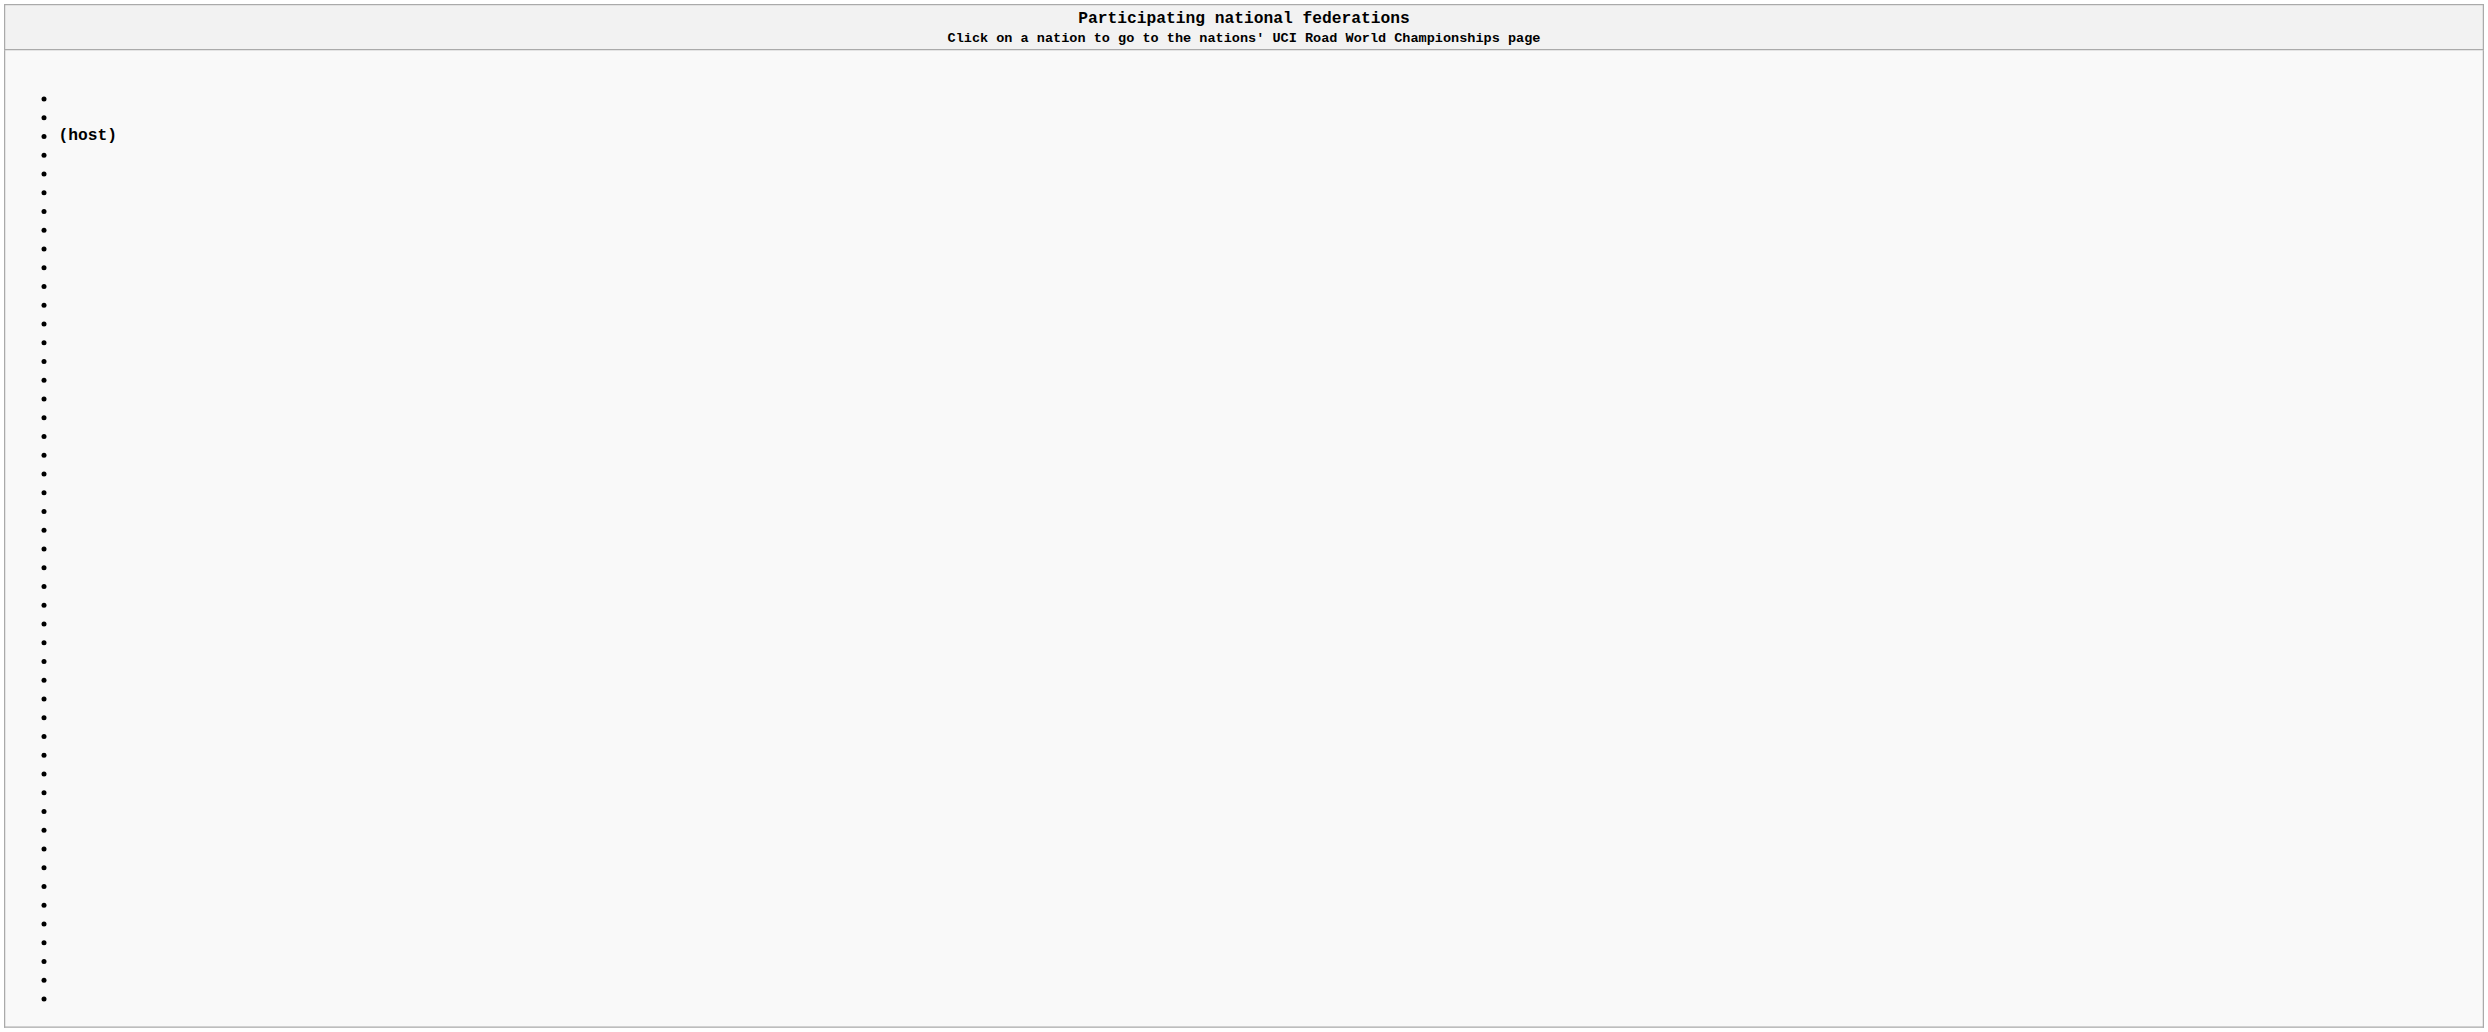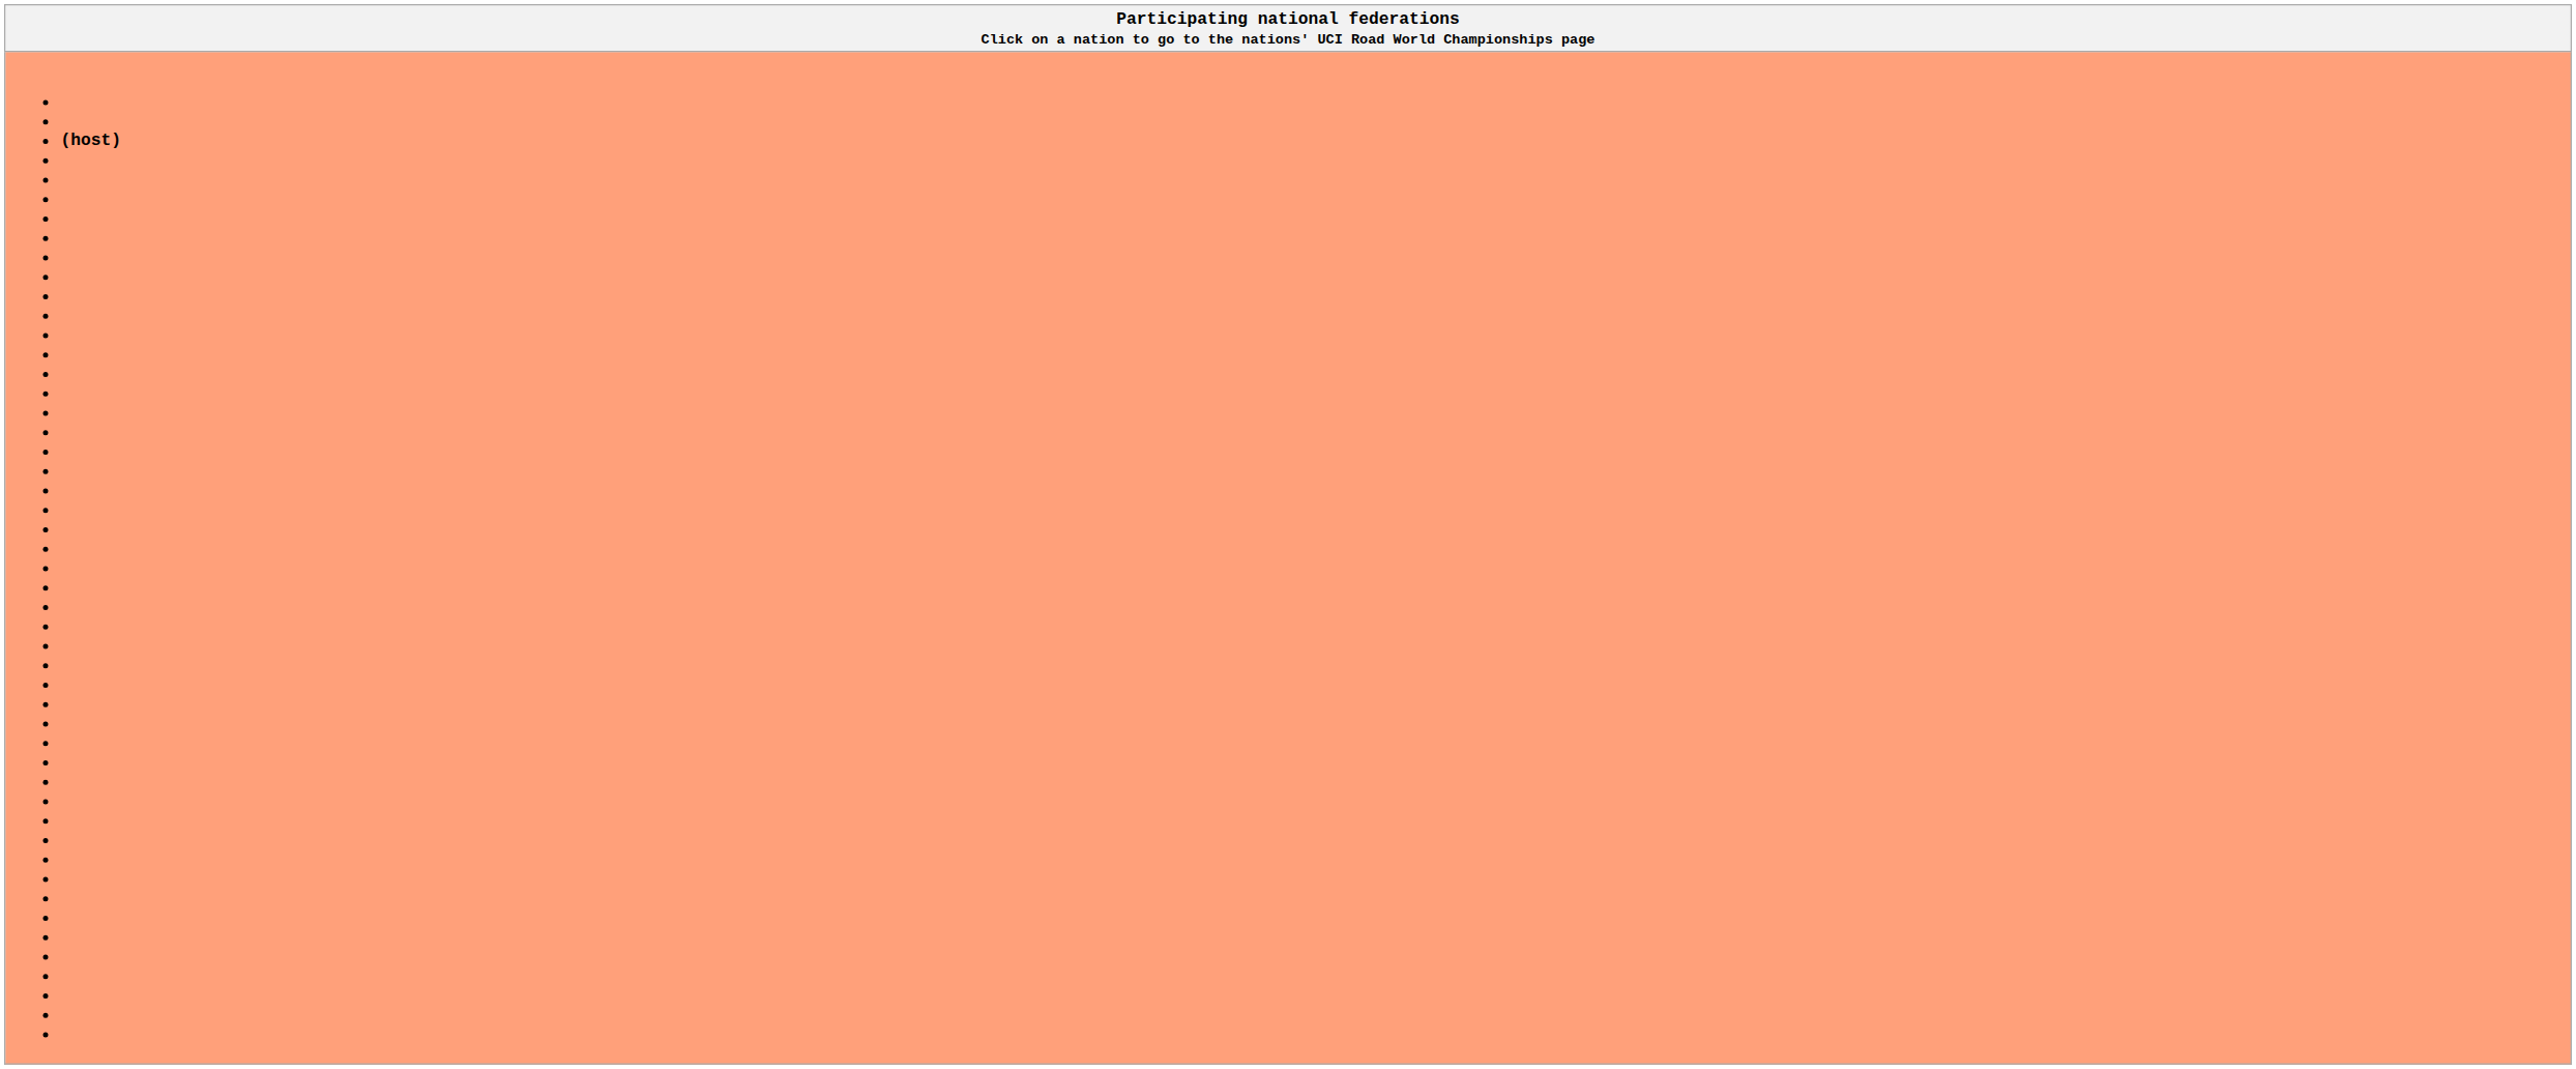row 2 | column 1: no background -> lightsalmon background
